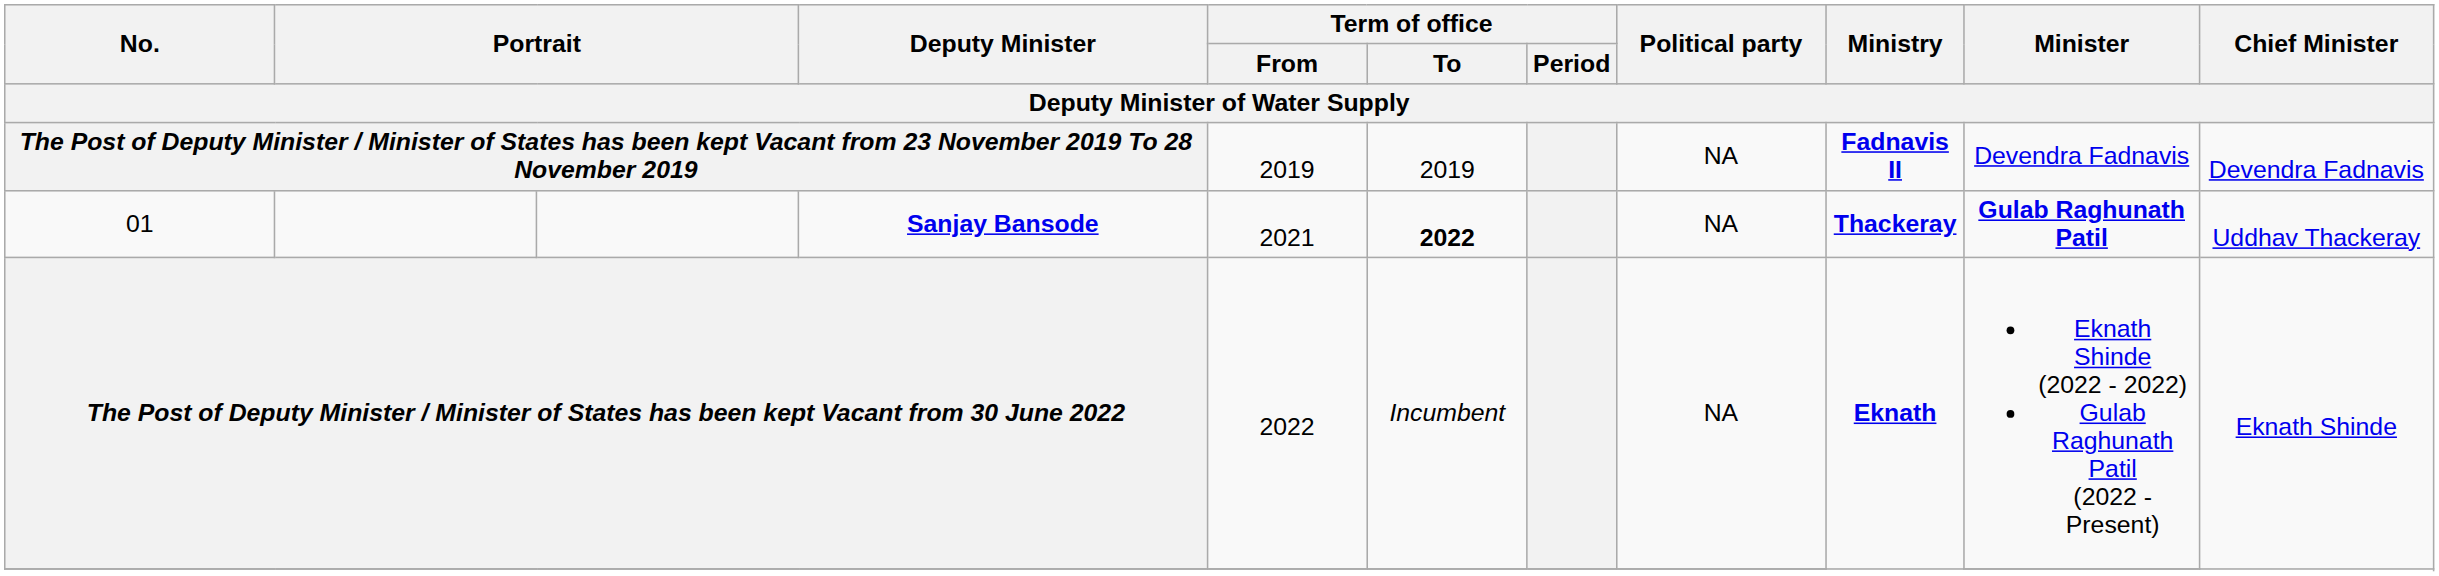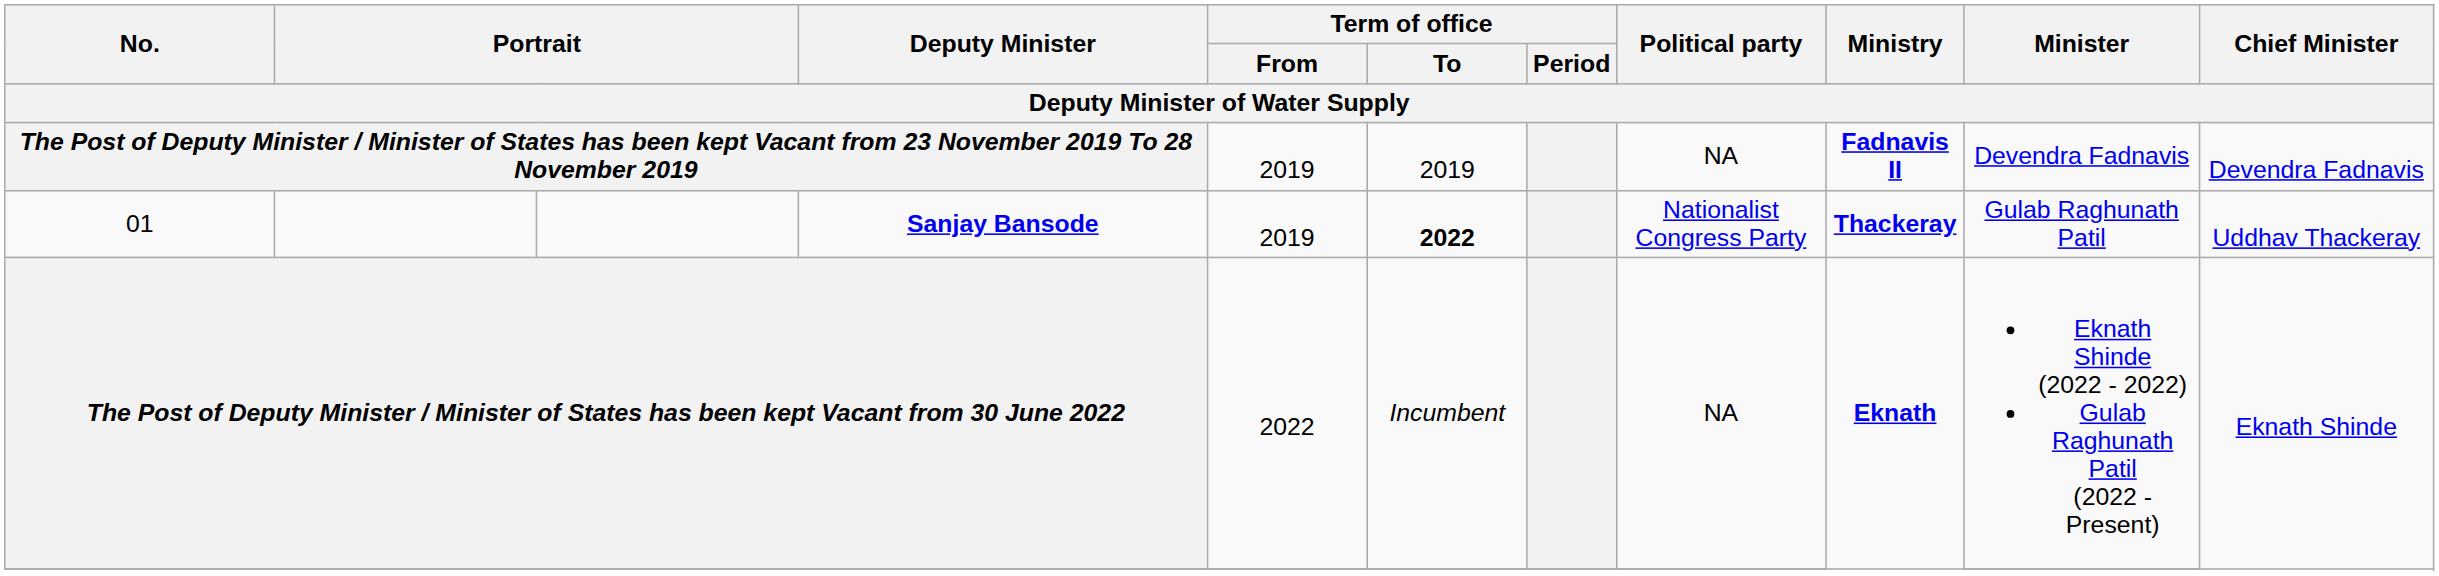01 | Term of office / From: 2021 -> 2019
01 | Political party: NA -> Nationalist Congress Party
01 | Minister: bold -> normal
